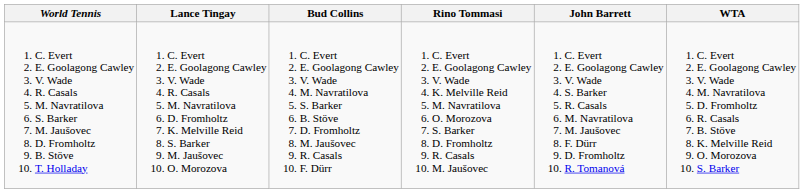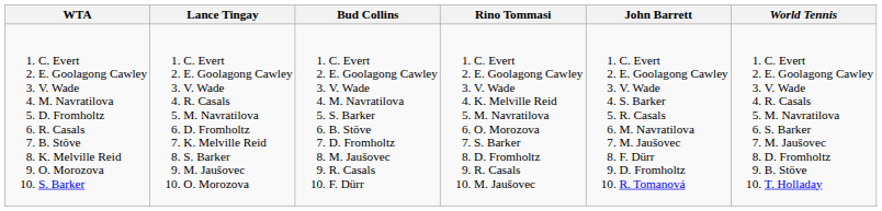columns swapped: WTA <-> World Tennis
